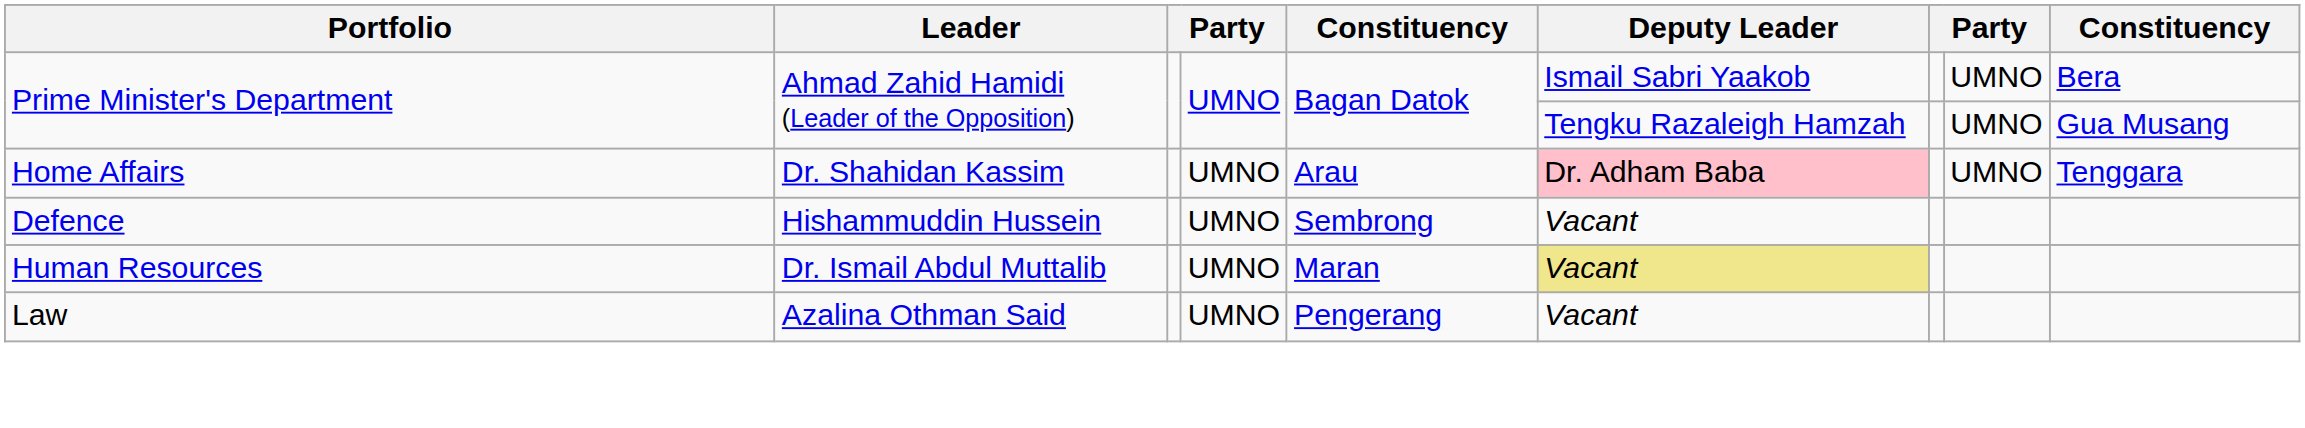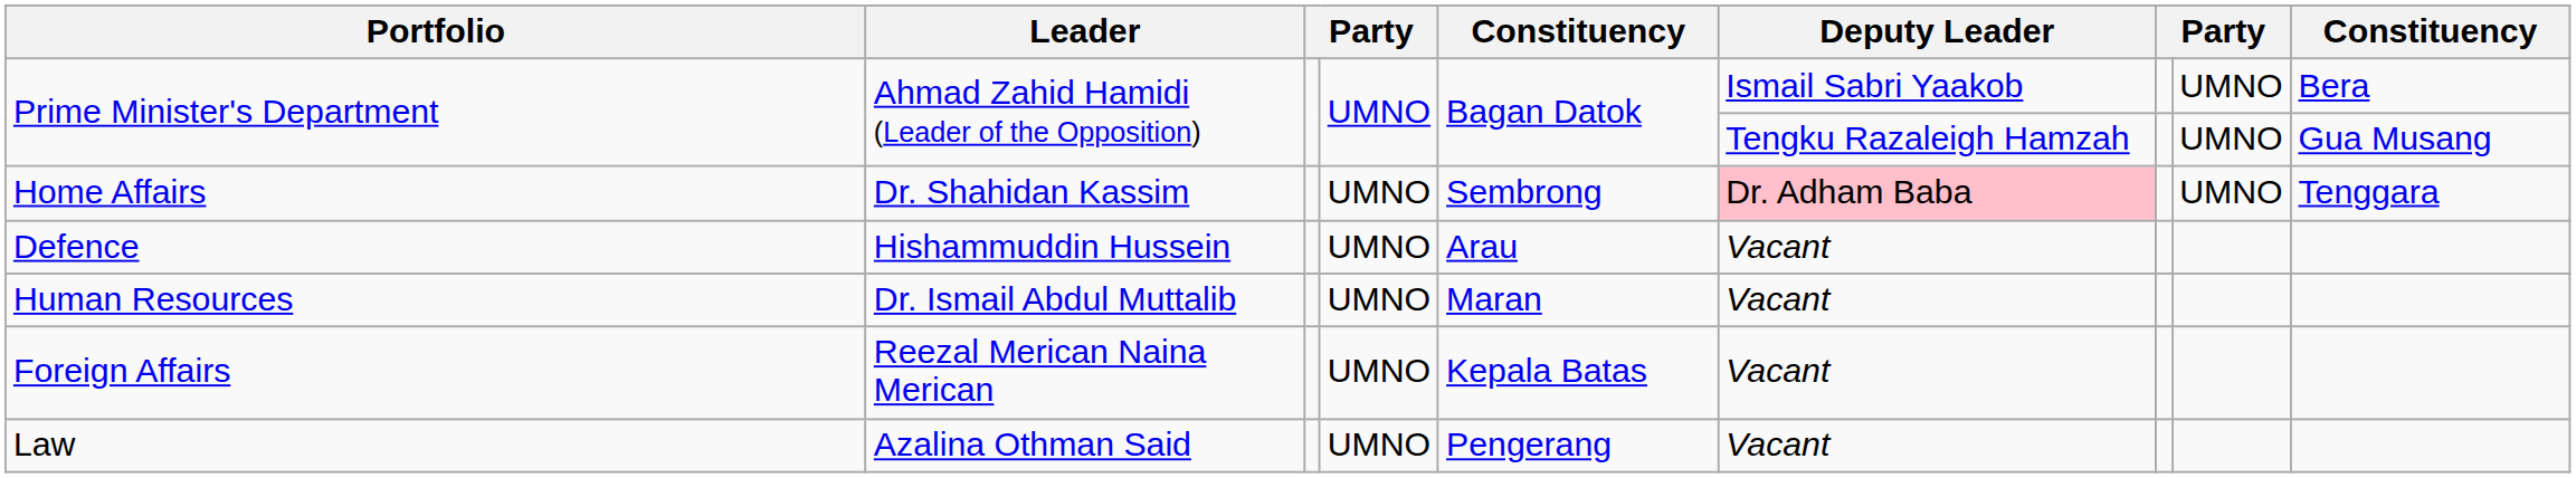Home Affairs | column 5: Arau -> Sembrong
Defence | column 5: Sembrong -> Arau
Human Resources | Deputy Leader: khaki background -> no background
+ row: Foreign Affairs | Reezal Merican Naina Merican | UMNO | Kepala Batas | Vacant
